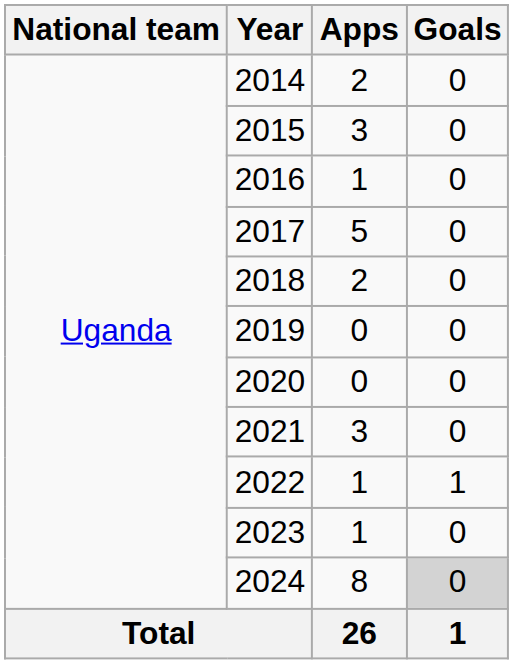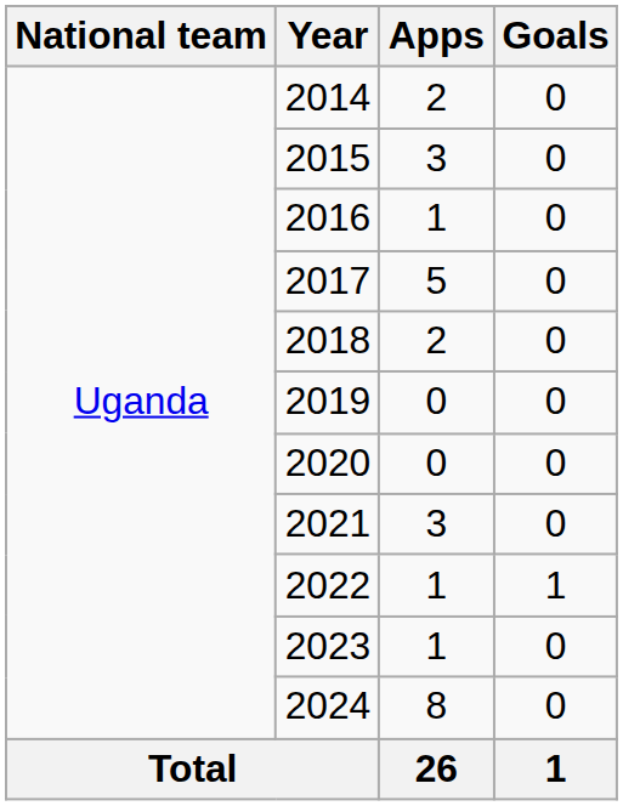2024 | Goals: lightgrey background -> no background
